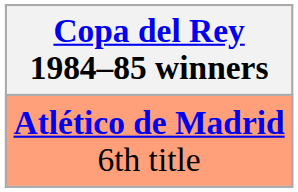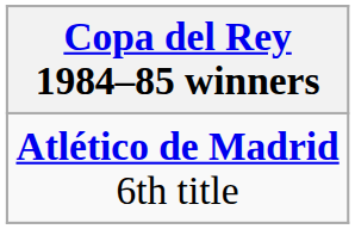row 2 | column 1: lightsalmon background -> no background
